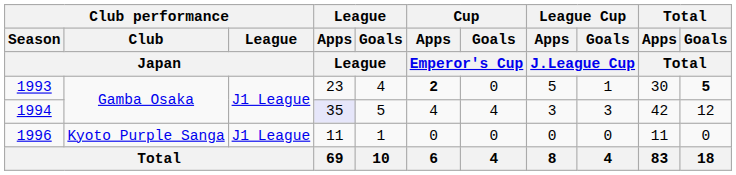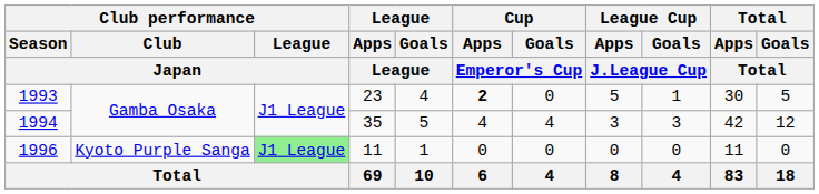1993 | Total / Goals / Total: bold -> normal
1994 | League / Apps / League: lavender background -> no background
1996 | Club performance / League / Japan: no background -> lightgreen background
